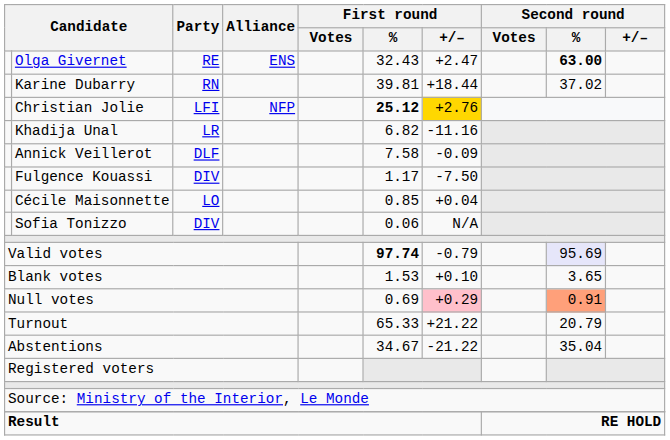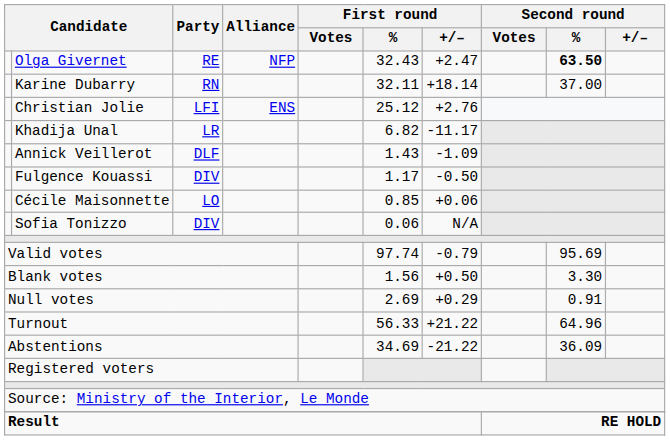Olga Givernet | Alliance: ENS -> NFP
Olga Givernet | Second round / %: 63.00 -> 63.50
Karine Dubarry | First round / %: 39.81 -> 32.11
Karine Dubarry | First round / +/–: +18.44 -> +18.14
Karine Dubarry | Second round / %: 37.02 -> 37.00
Christian Jolie | Alliance: NFP -> ENS
Christian Jolie | First round / %: bold -> normal
Christian Jolie | First round / +/–: gold background -> no background
Khadija Unal | First round / +/–: -11.16 -> -11.17
Annick Veillerot | First round / %: 7.58 -> 1.43
Annick Veillerot | First round / +/–: -0.09 -> -1.09
Fulgence Kouassi | First round / +/–: -7.50 -> -0.50
Cécile Maisonnette | First round / +/–: +0.04 -> +0.06
Valid votes | First round / %: bold -> normal
Valid votes | Second round / %: lavender background -> no background
Blank votes | First round / %: 1.53 -> 1.56
Blank votes | First round / +/–: +0.10 -> +0.50
Blank votes | Second round / %: 3.65 -> 3.30
Null votes | First round / %: 0.69 -> 2.69
Null votes | First round / +/–: pink background -> no background
Null votes | Second round / %: lightsalmon background -> no background
Turnout | First round / %: 65.33 -> 56.33
Turnout | Second round / %: 20.79 -> 64.96
Abstentions | First round / %: 34.67 -> 34.69
Abstentions | Second round / %: 35.04 -> 36.09
